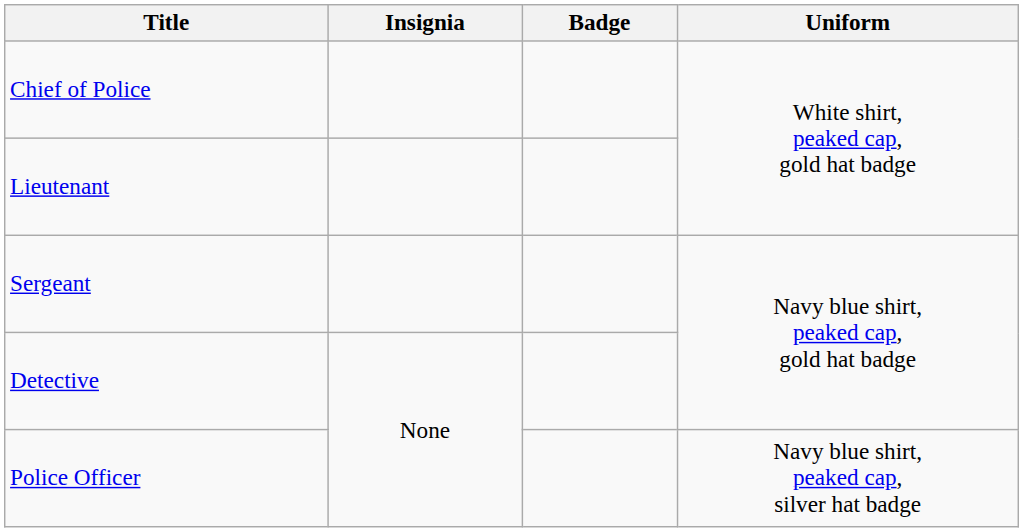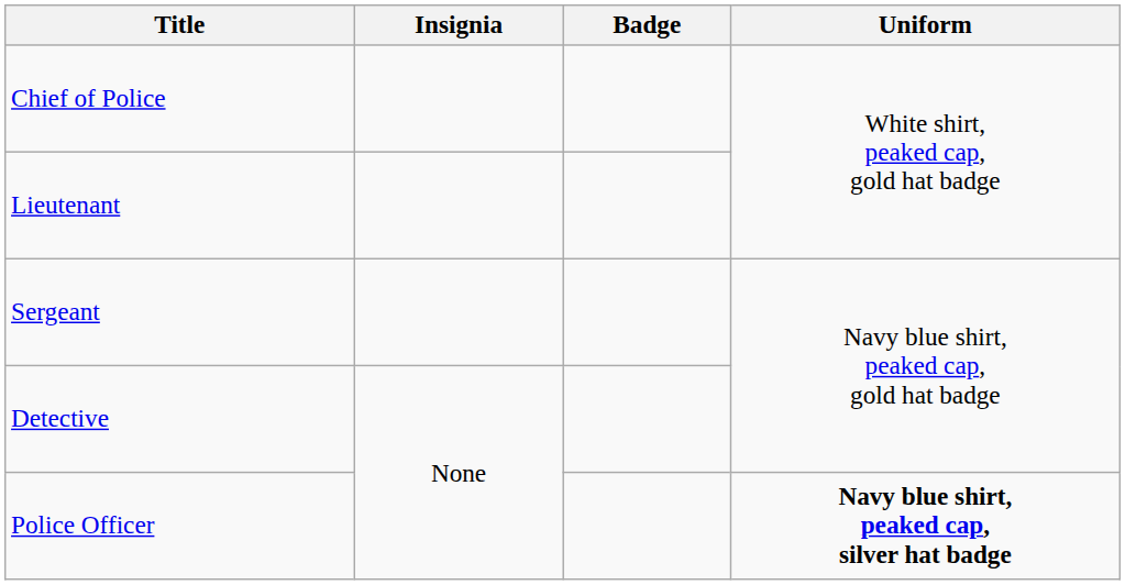Police Officer | Uniform: normal -> bold
